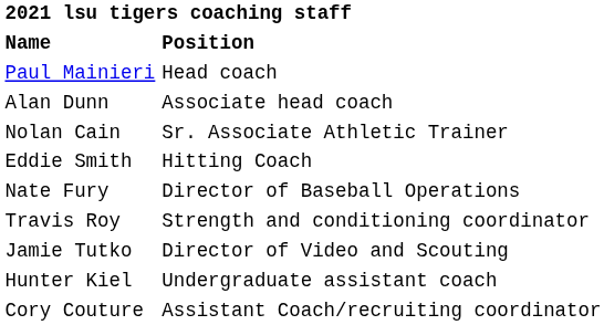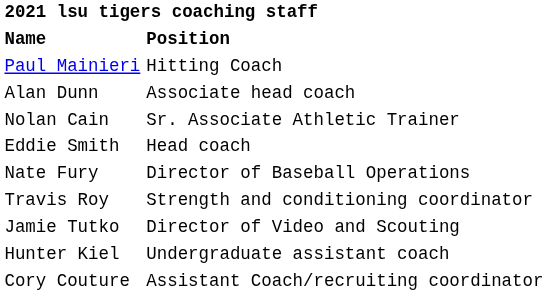Paul Mainieri | Position: Head coach -> Hitting Coach
Eddie Smith | Position: Hitting Coach -> Head coach
